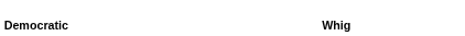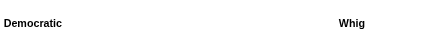columns swapped: 6 <-> 79
